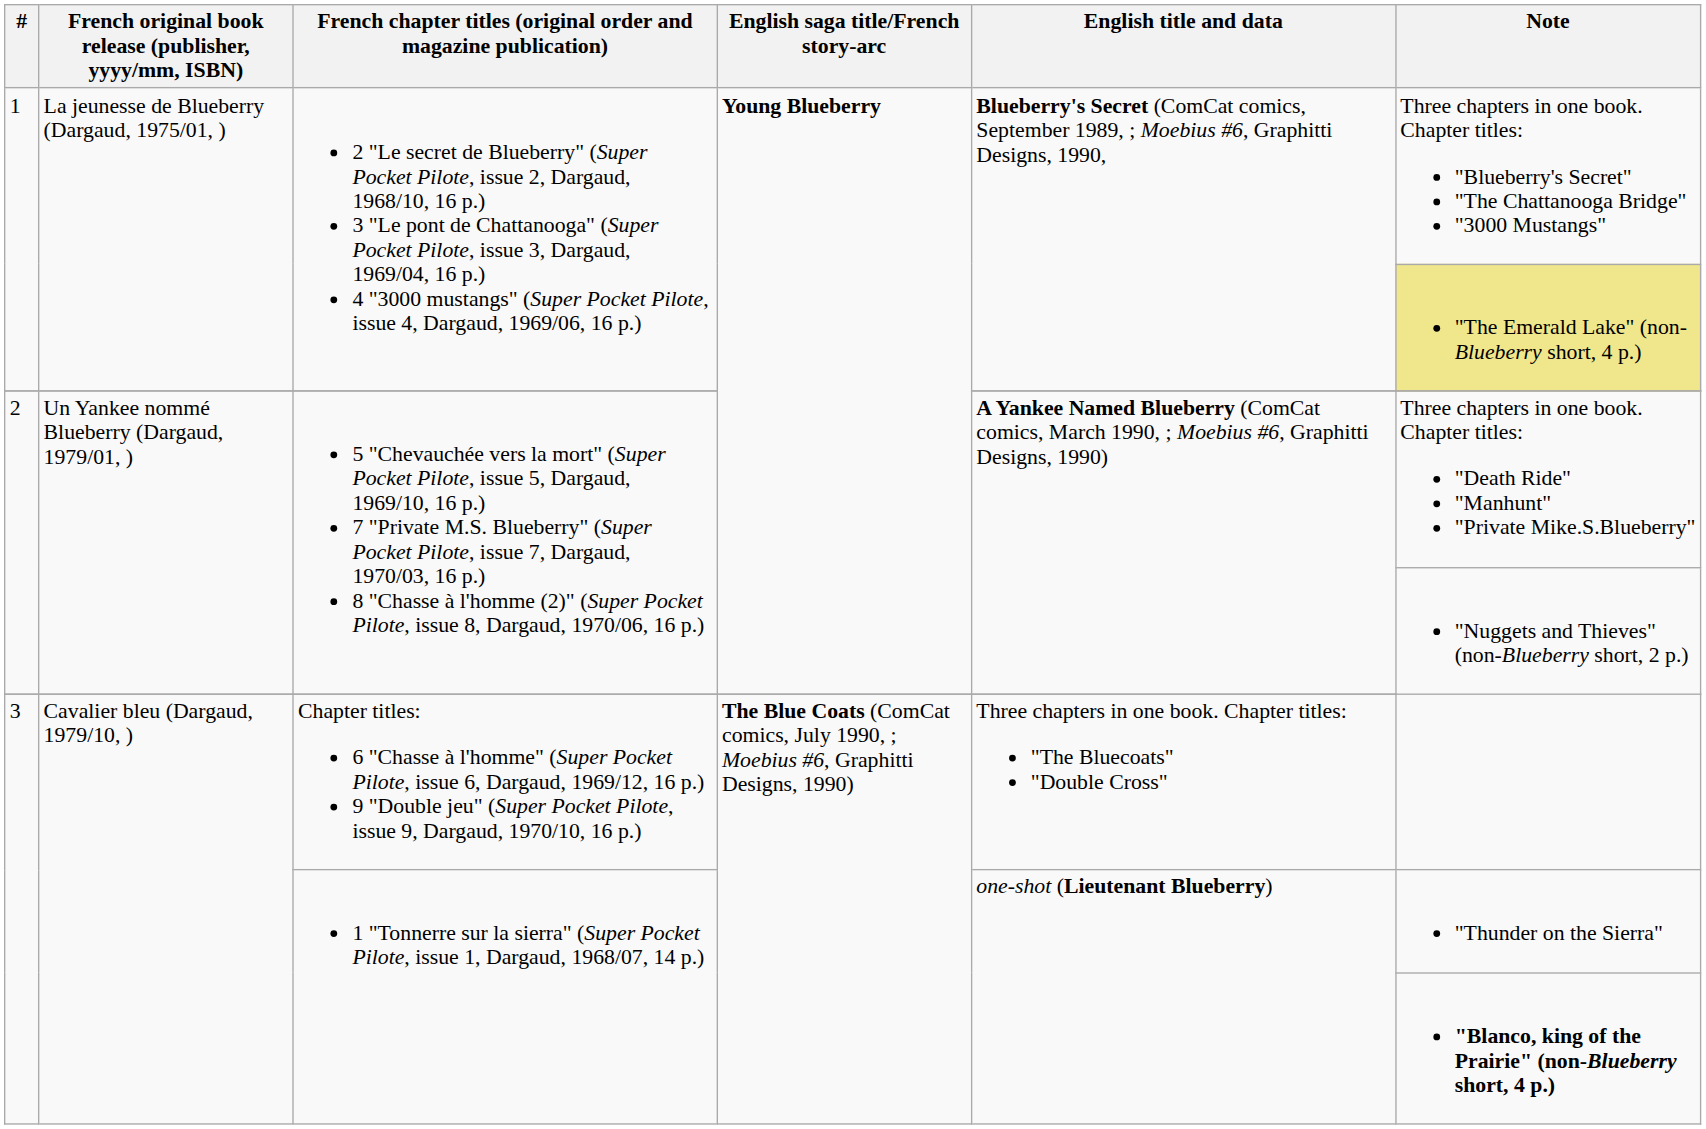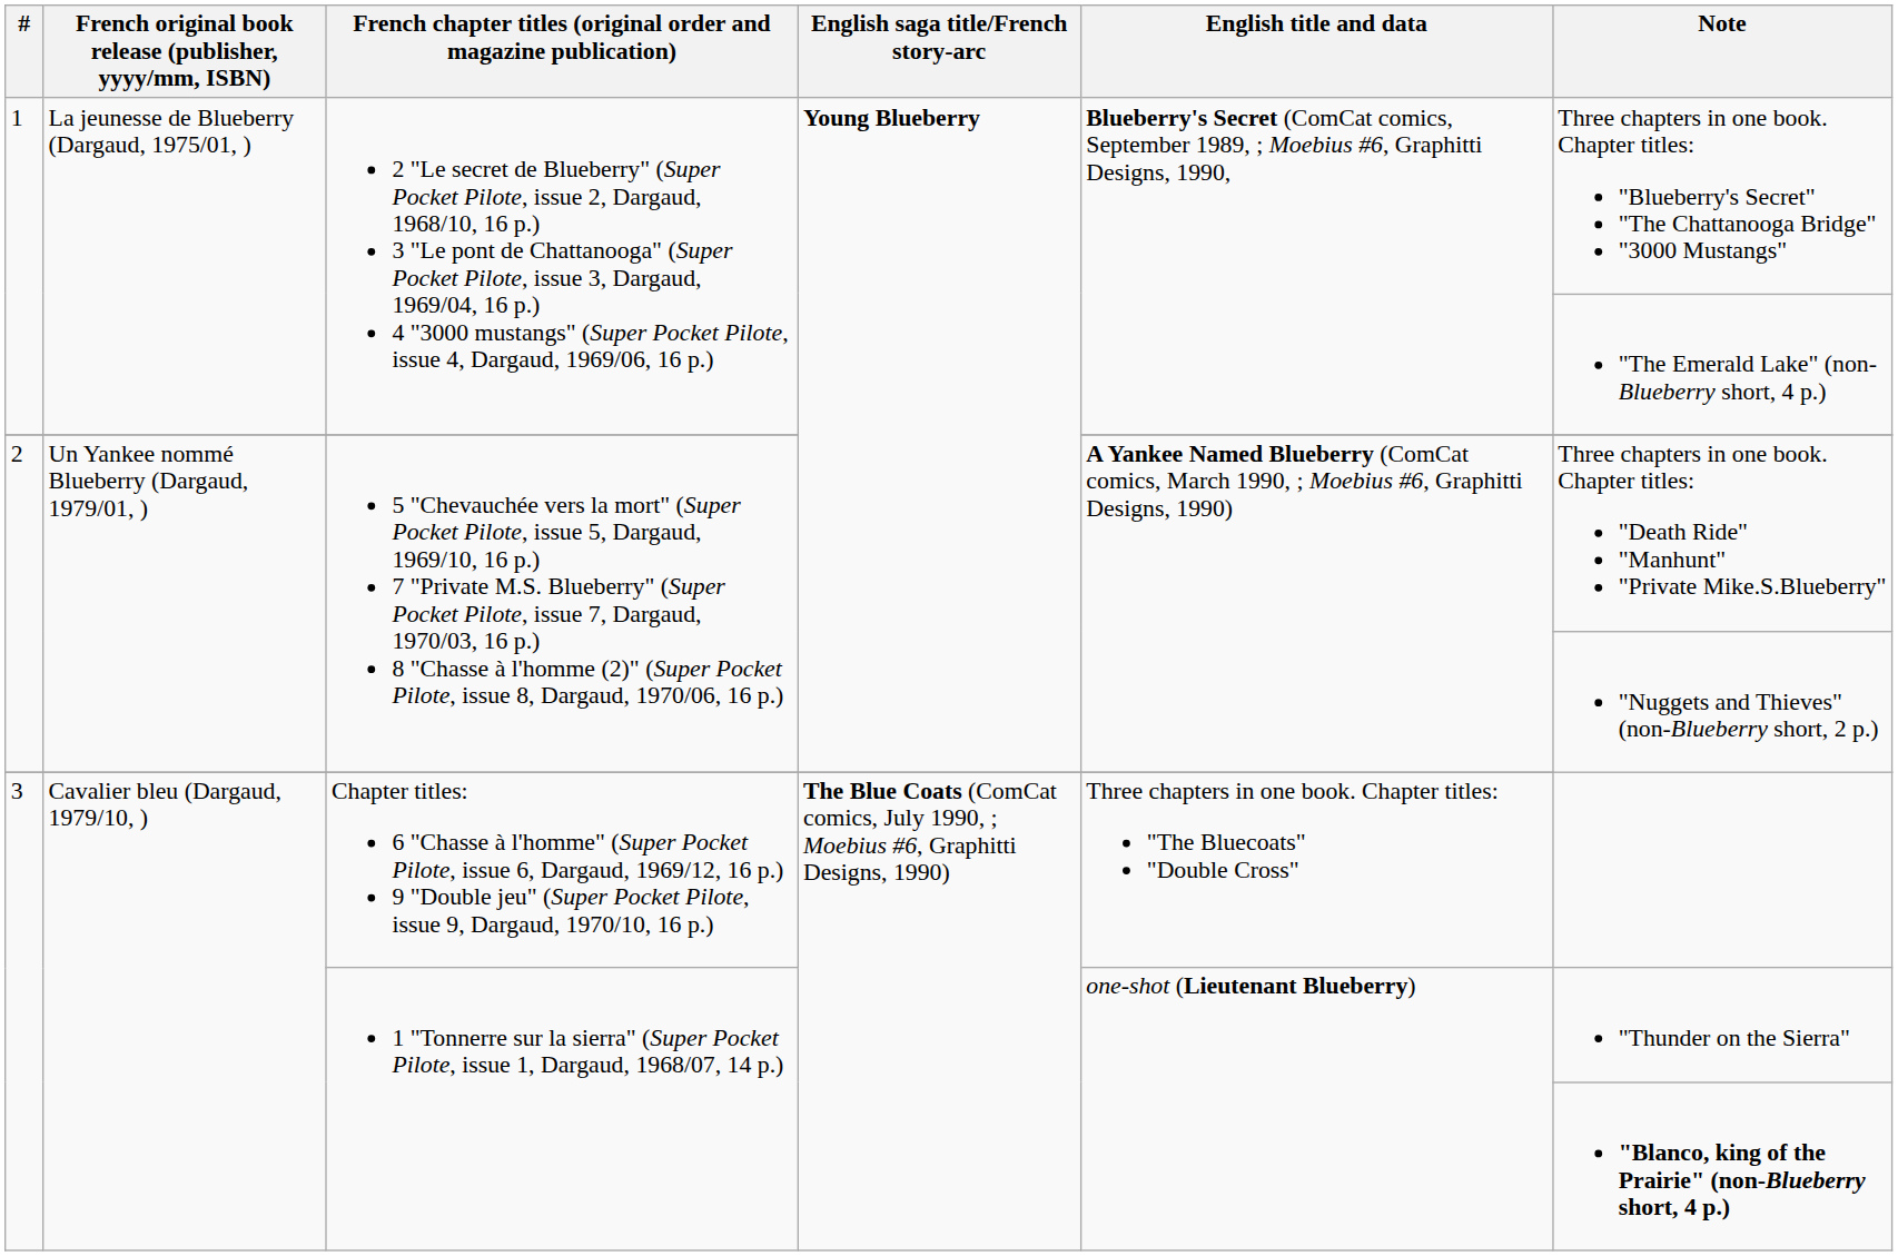row 3 | Note: khaki background -> no background
